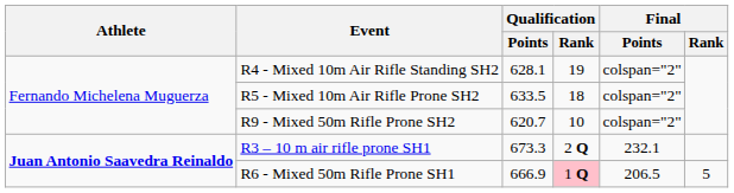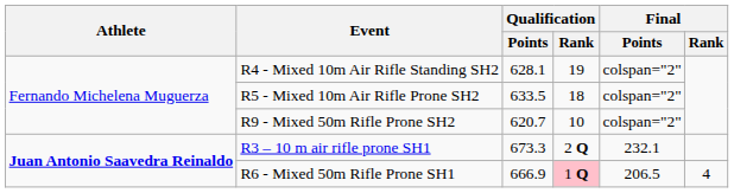R6 - Mixed 50m Rifle Prone SH1 | Final / Rank: 5 -> 4
